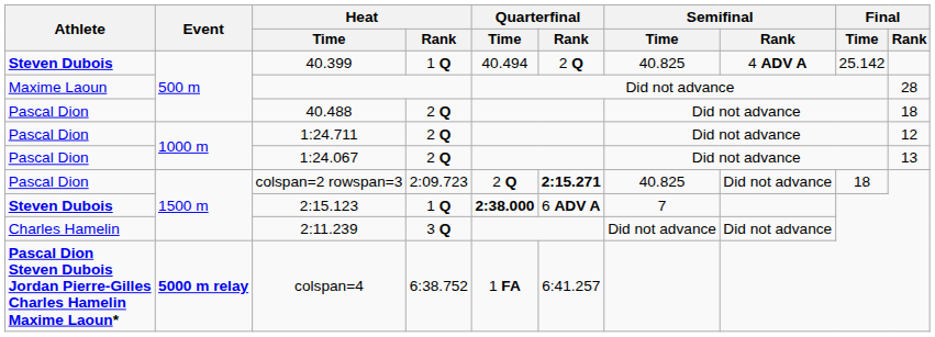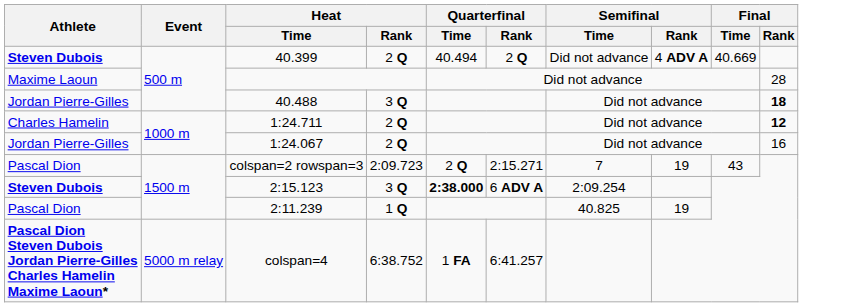40.399 | Heat / Rank: 1 Q -> 2 Q
40.399 | Semifinal / Time: 40.825 -> Did not advance
40.399 | Final / Time: 25.142 -> 40.669
40.488 | Athlete: Pascal Dion -> Jordan Pierre-Gilles
40.488 | Heat / Rank: 2 Q -> 3 Q
40.488 | Final / Rank: normal -> bold
1:24.711 | Athlete: Pascal Dion -> Charles Hamelin
1:24.711 | Final / Rank: normal -> bold
1:24.067 | Athlete: Pascal Dion -> Jordan Pierre-Gilles
1:24.067 | Final / Rank: 13 -> 16
colspan=2 rowspan=3 | Quarterfinal / Rank: bold -> normal
colspan=2 rowspan=3 | Semifinal / Time: 40.825 -> 7
colspan=2 rowspan=3 | Semifinal / Rank: Did not advance -> 19
colspan=2 rowspan=3 | Final / Time: 18 -> 43
2:15.123 | Heat / Rank: 1 Q -> 3 Q
2:15.123 | Semifinal / Time: 7 -> 2:09.254
2:11.239 | Athlete: Charles Hamelin -> Pascal Dion
2:11.239 | Heat / Rank: 3 Q -> 1 Q
2:11.239 | Semifinal / Time: Did not advance -> 40.825
2:11.239 | Semifinal / Rank: Did not advance -> 19
colspan=4 | Event: bold -> normal
